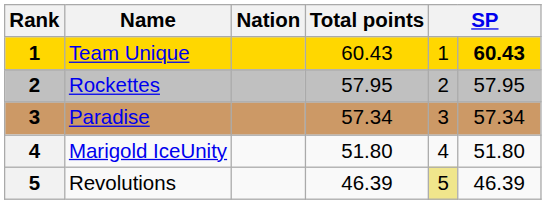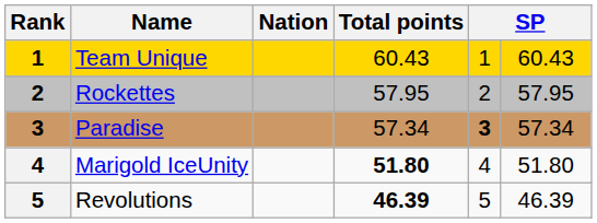Team Unique | column 6: bold -> normal
Paradise | column 5: normal -> bold
Marigold IceUnity | Total points: normal -> bold
Revolutions | Total points: normal -> bold
Revolutions | column 5: khaki background -> no background
